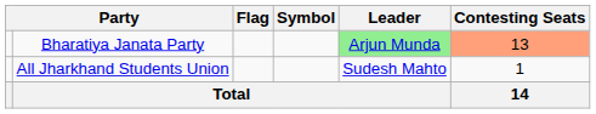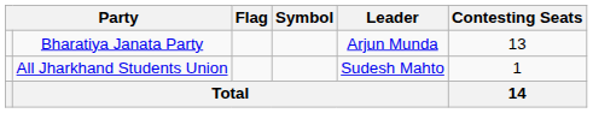Bharatiya Janata Party | Leader: lightgreen background -> no background
Bharatiya Janata Party | Contesting Seats: lightsalmon background -> no background
